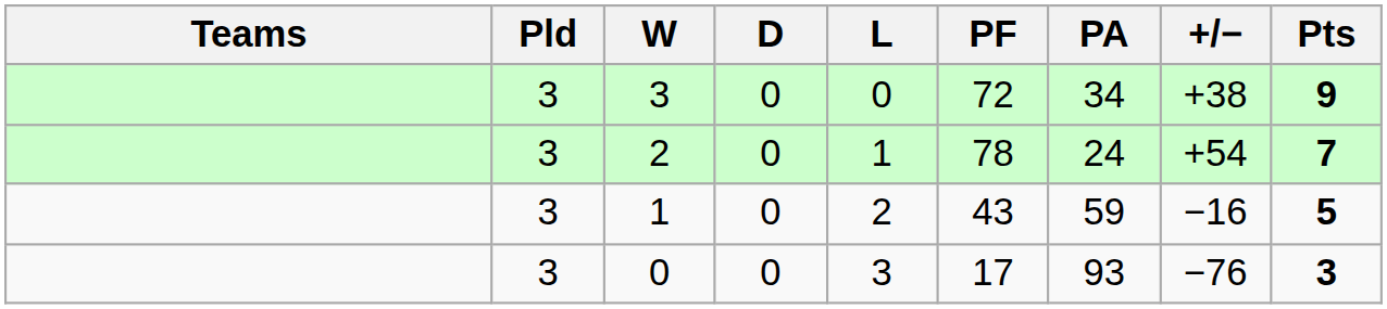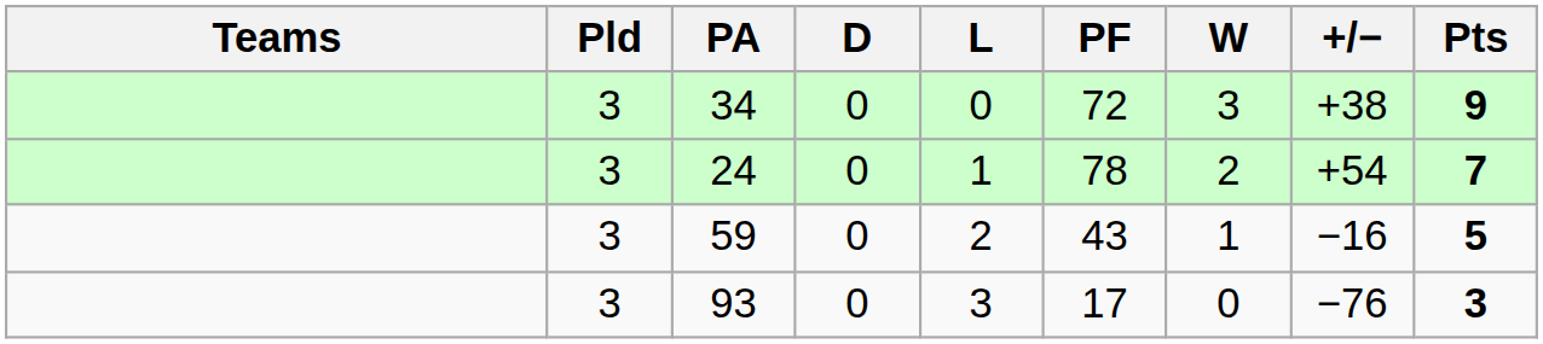columns swapped: W <-> PA
